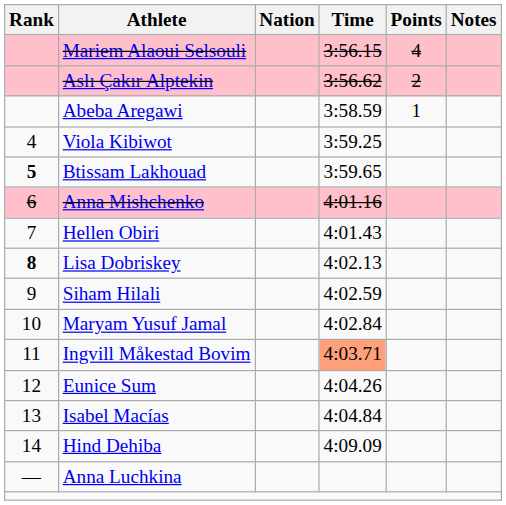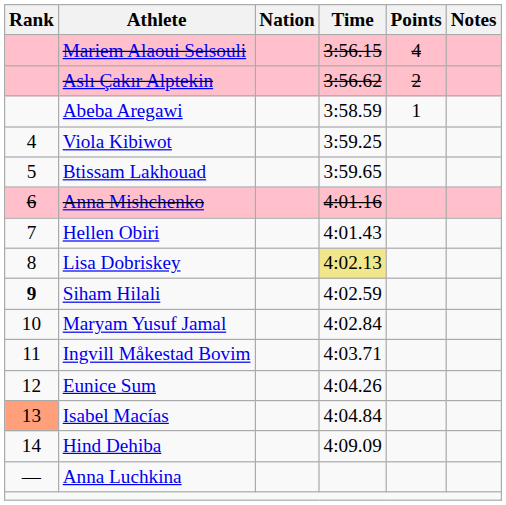Btissam Lakhouad | Rank: bold -> normal
Lisa Dobriskey | Rank: bold -> normal
Lisa Dobriskey | Time: no background -> khaki background
Siham Hilali | Rank: normal -> bold
Ingvill Måkestad Bovim | Time: lightsalmon background -> no background
Isabel Macías | Rank: no background -> lightsalmon background
